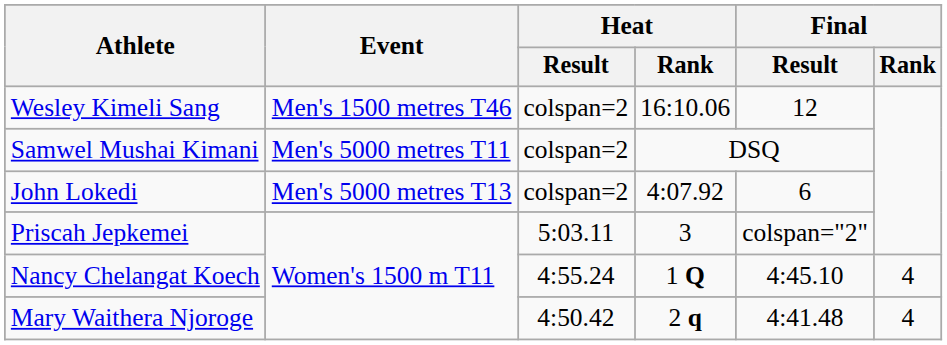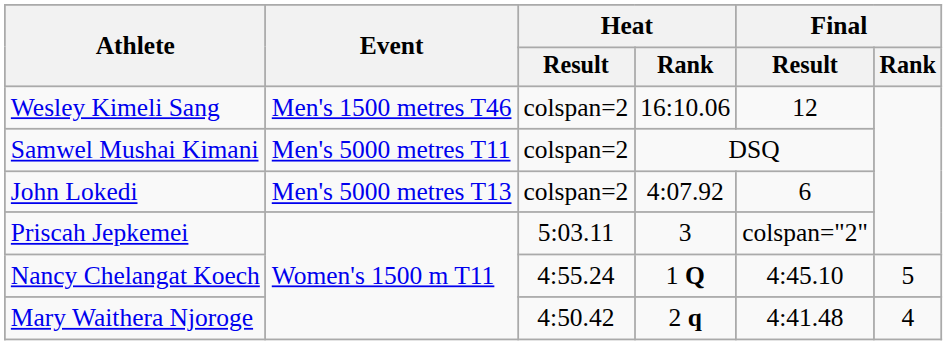Nancy Chelangat Koech | Final / Rank: 4 -> 5
